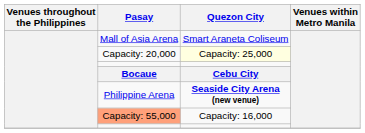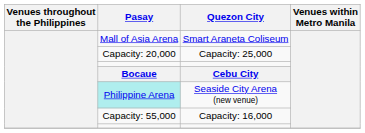Capacity: 20,000 | Quezon City: lightyellow background -> no background
Philippine Arena | Pasay: no background -> paleturquoise background
Philippine Arena | Quezon City: bold -> normal
Capacity: 55,000 | Pasay: lightsalmon background -> no background
